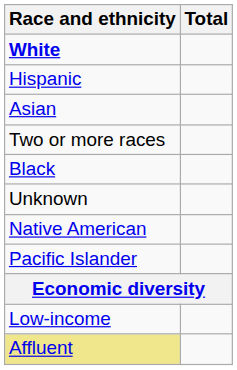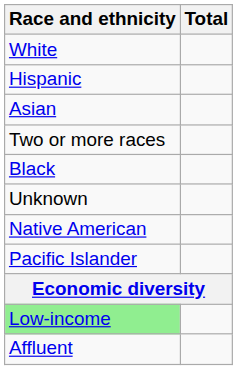White | Race and ethnicity: bold -> normal
Low-income | Race and ethnicity: no background -> lightgreen background
Affluent | Race and ethnicity: khaki background -> no background
